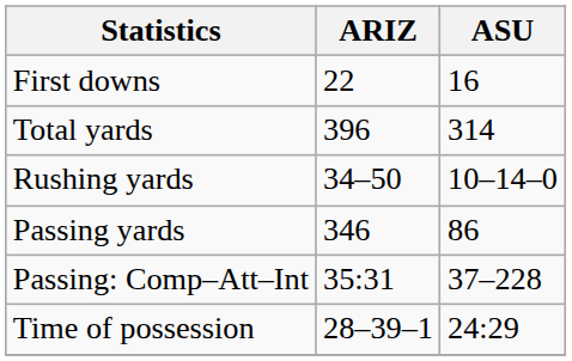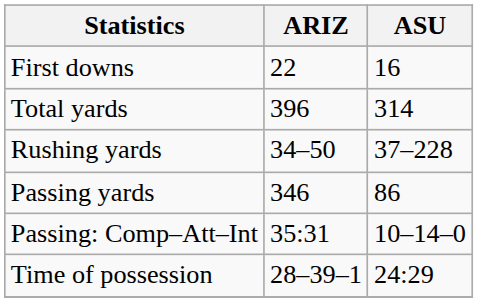Rushing yards | ASU: 10–14–0 -> 37–228
Passing: Comp–Att–Int | ASU: 37–228 -> 10–14–0
